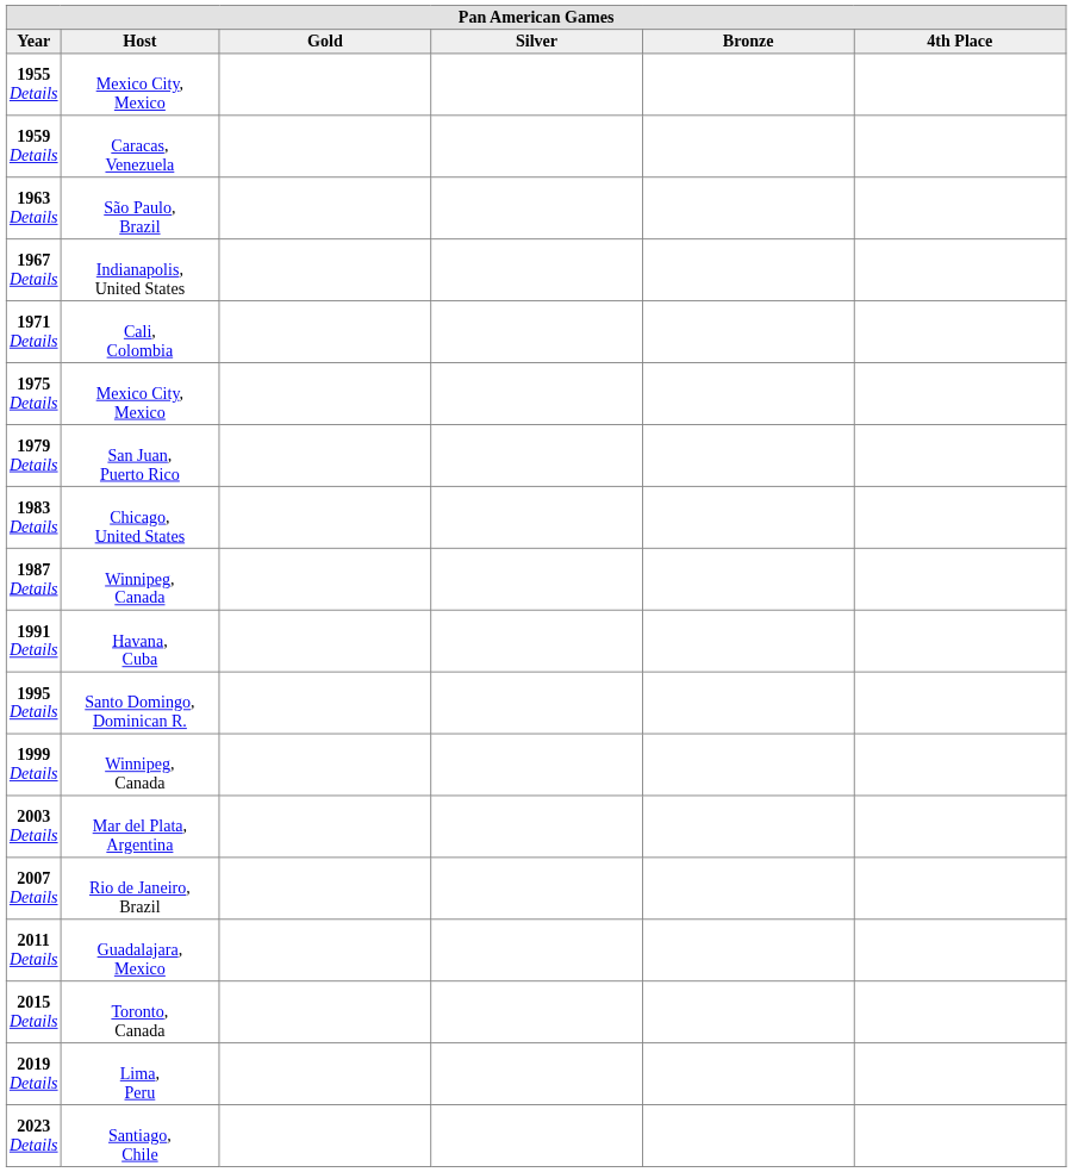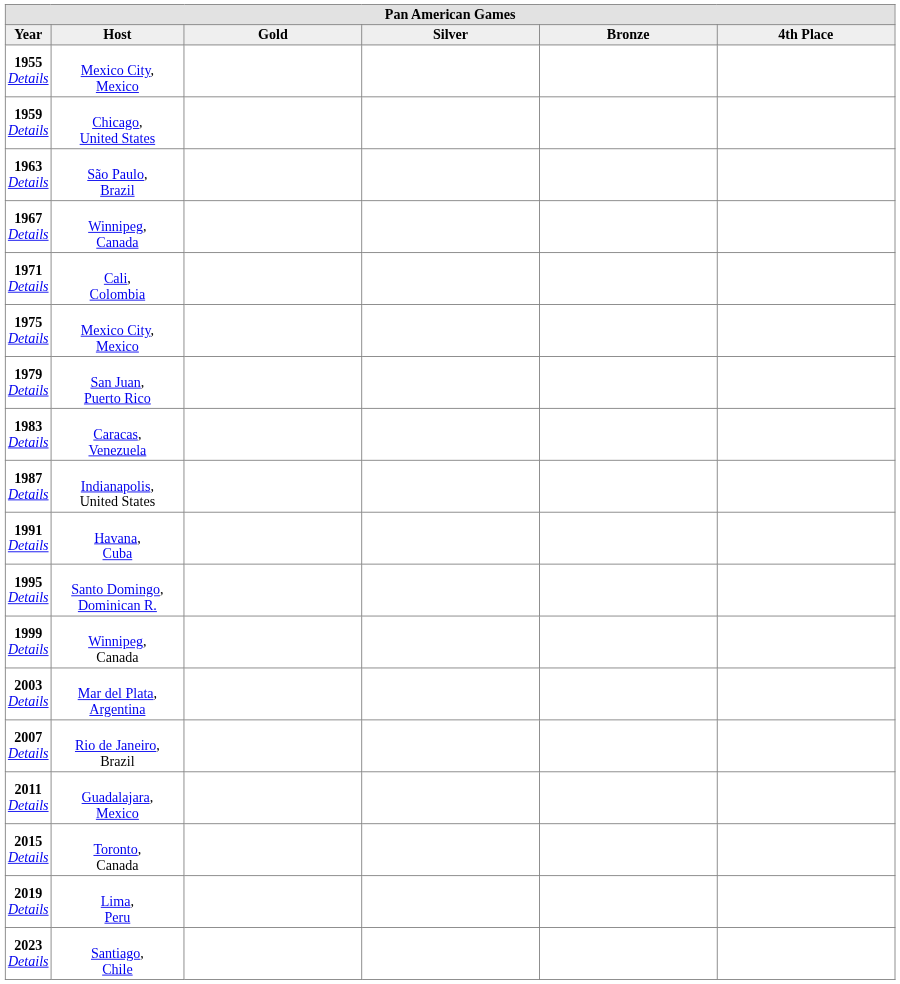1959 Details | Host: Caracas, Venezuela -> Chicago, United States
1967 Details | Host: Indianapolis, United States -> Winnipeg, Canada
1983 Details | Host: Chicago, United States -> Caracas, Venezuela
1987 Details | Host: Winnipeg, Canada -> Indianapolis, United States
